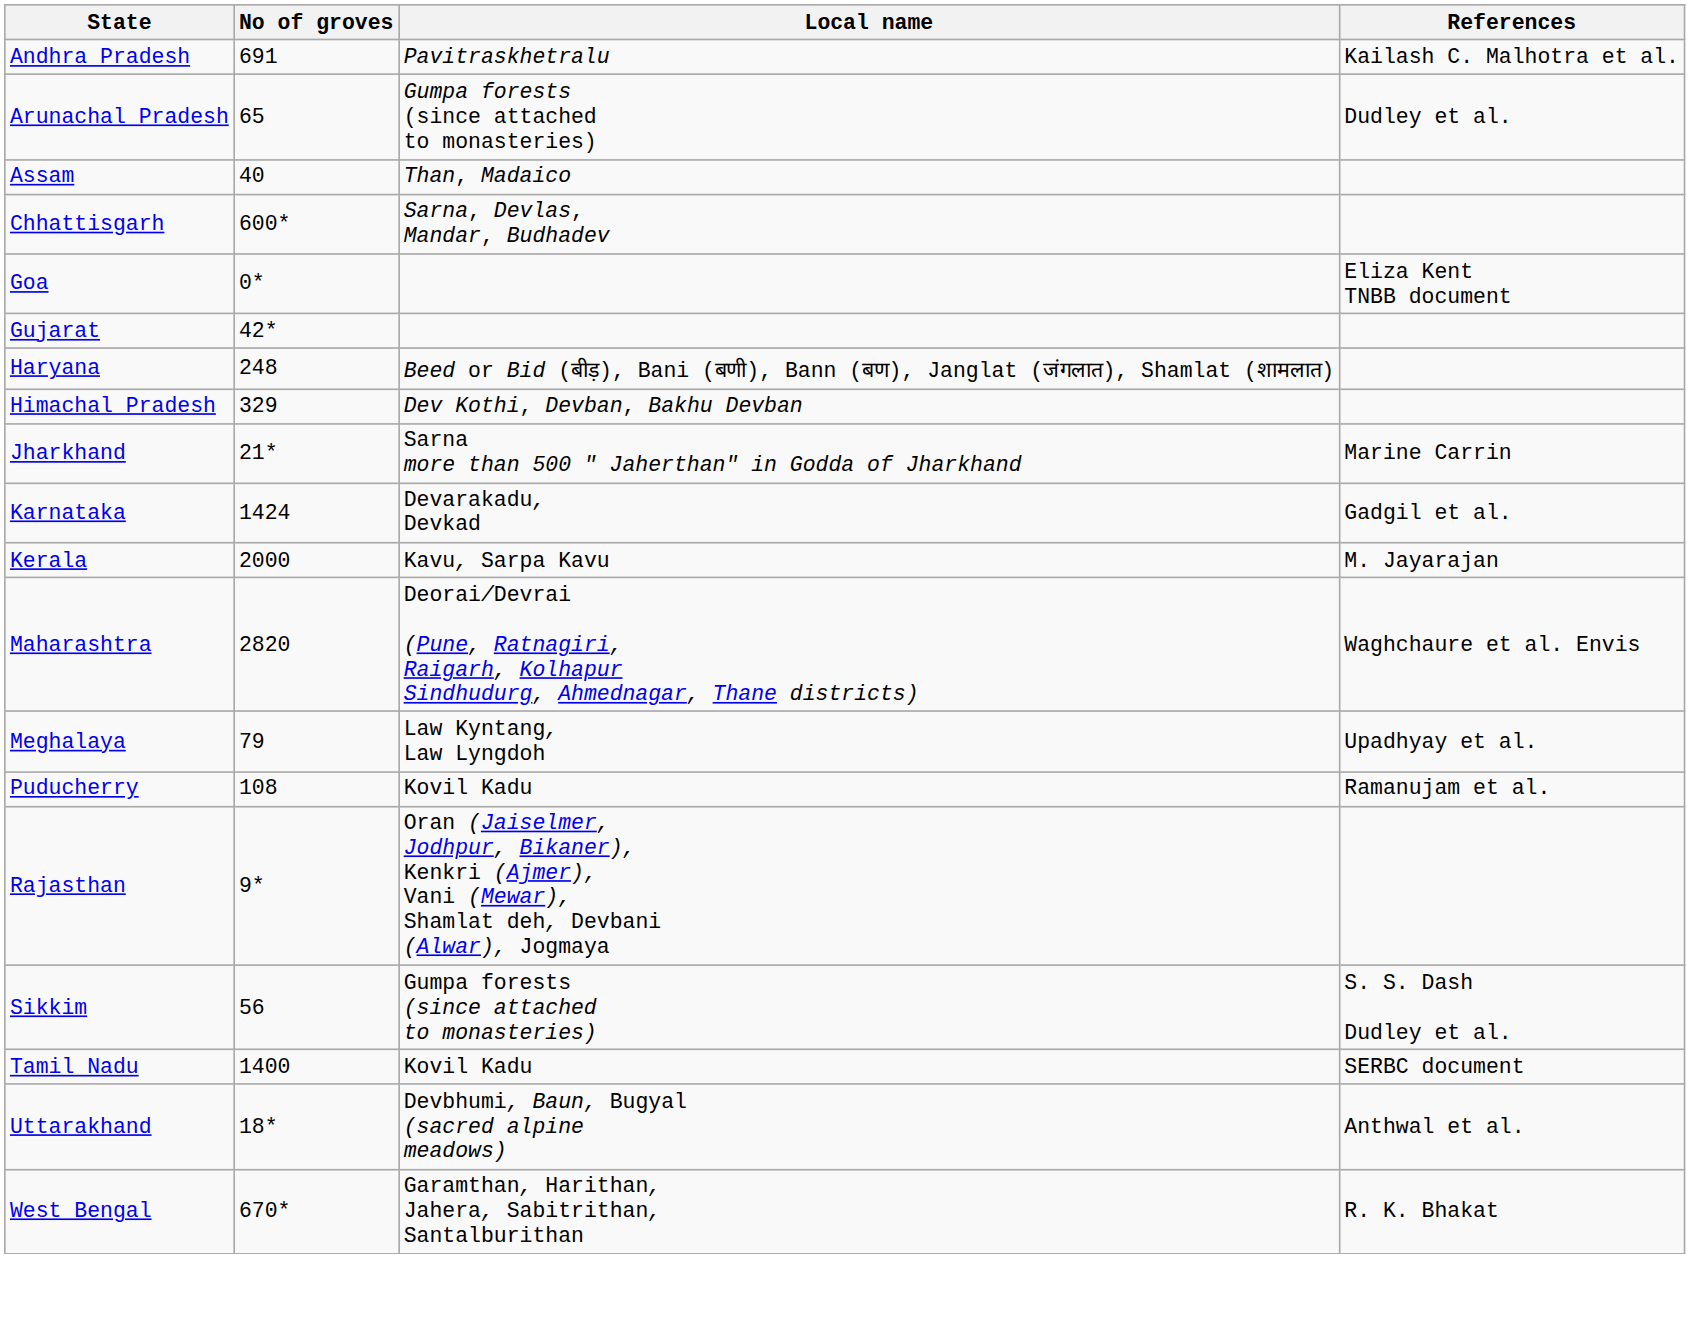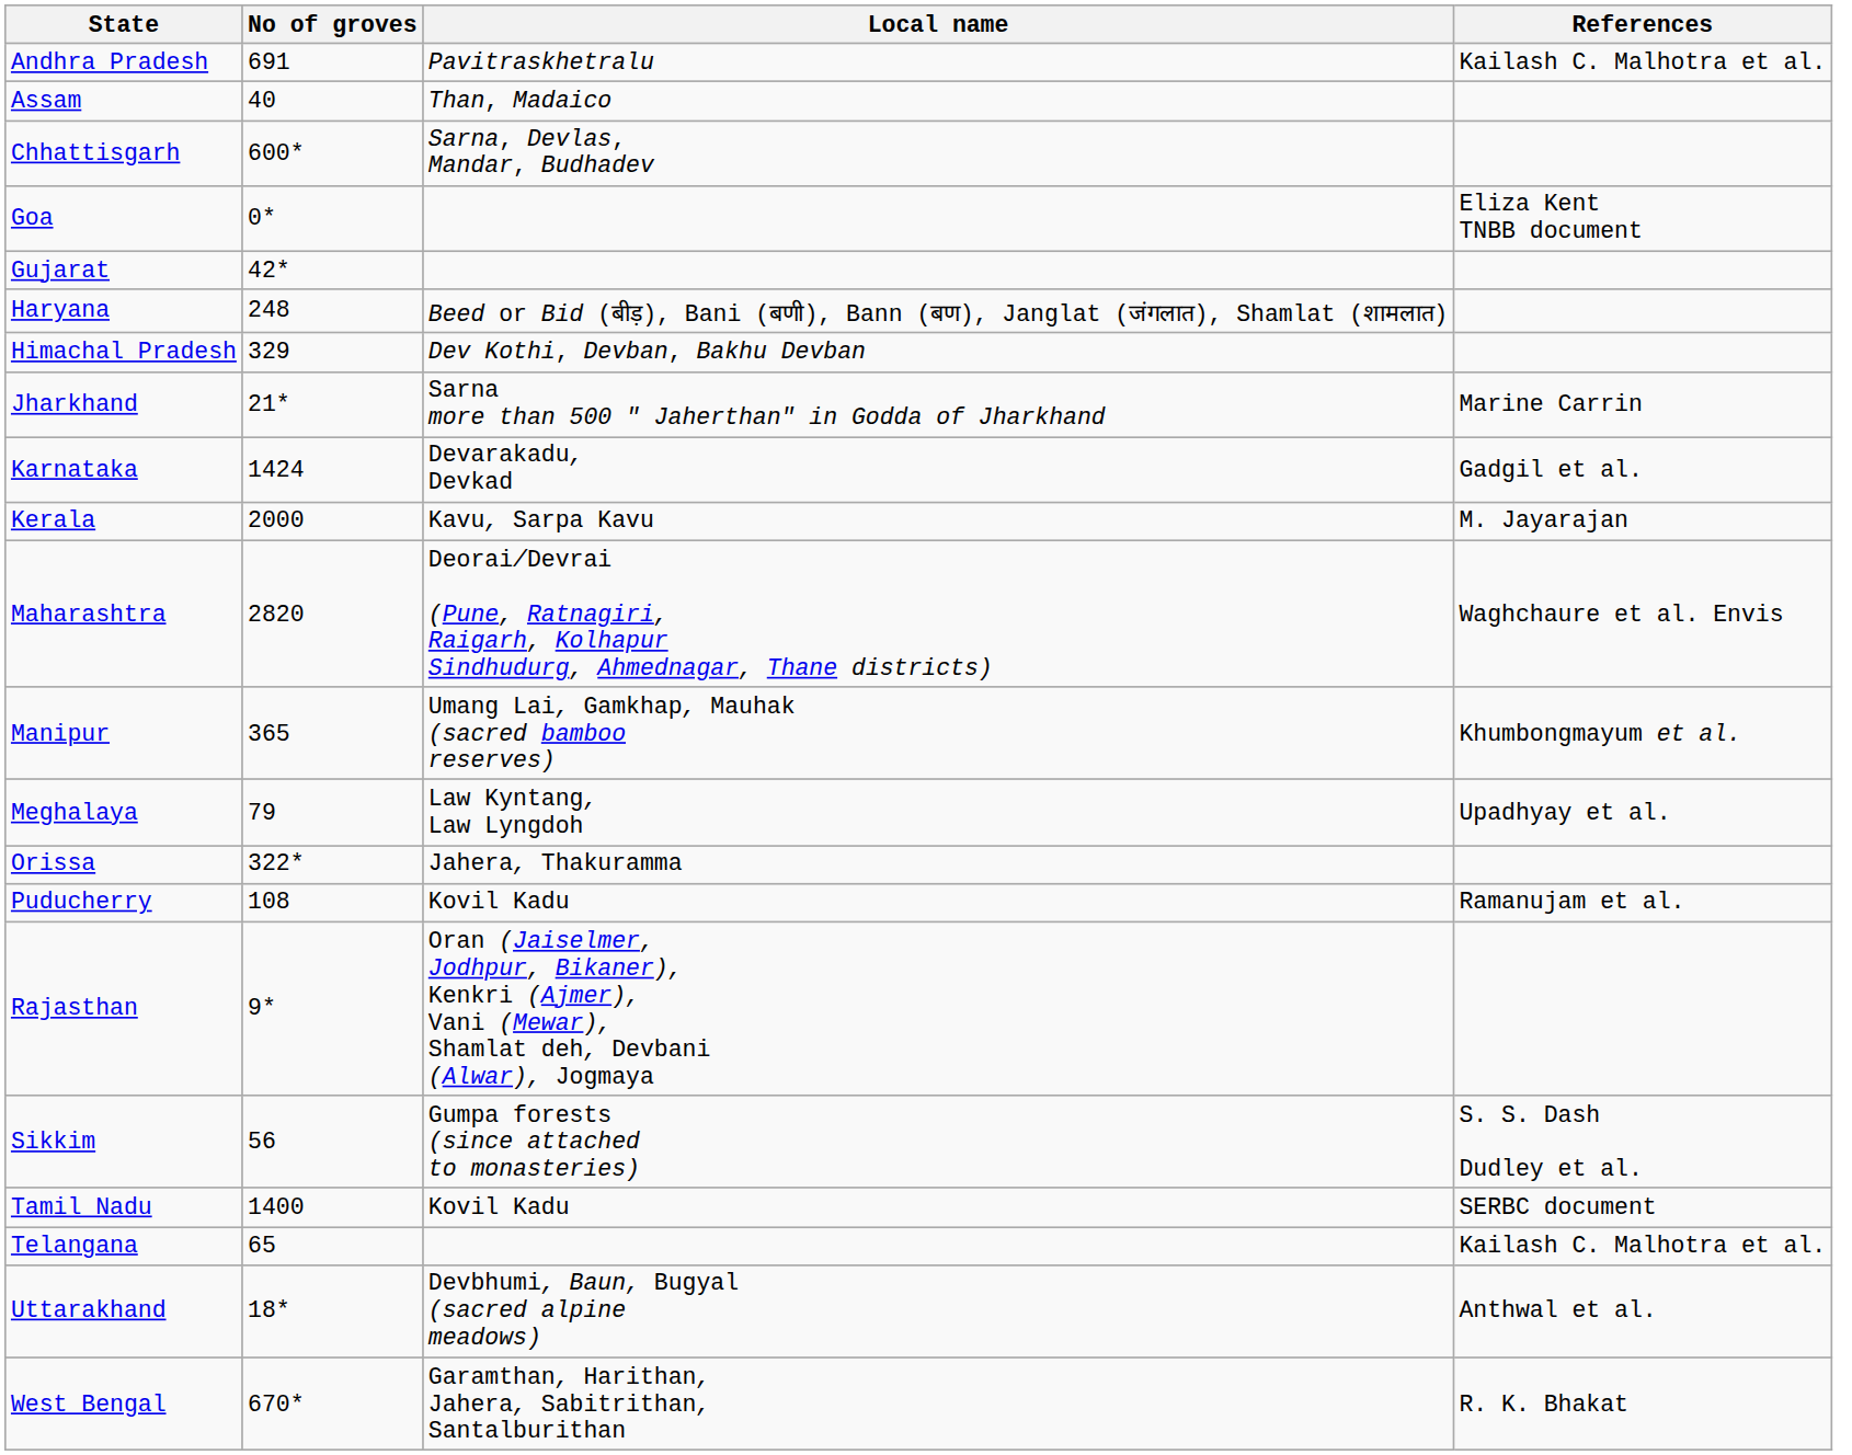- row: Arunachal Pradesh | 65 | Gumpa forests (since attached to monasteries) | Dudley et al.
+ row: Manipur | 365 | Umang Lai, Gamkhap, Mauhak (sacred bamboo reserves) | Khumbongmayum et al.
+ row: Orissa | 322* | Jahera, Thakuramma
+ row: Telangana | 65 | Kailash C. Malhotra et al.
